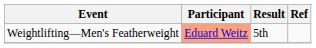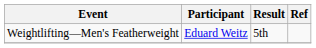Weightlifting—Men's Featherweight | Participant: lightsalmon background -> no background
